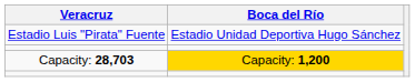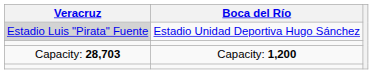Estadio Luis "Pirata" Fuente | Veracruz: no background -> lightgrey background
Capacity: 28,703 | Boca del Río: gold background -> no background
